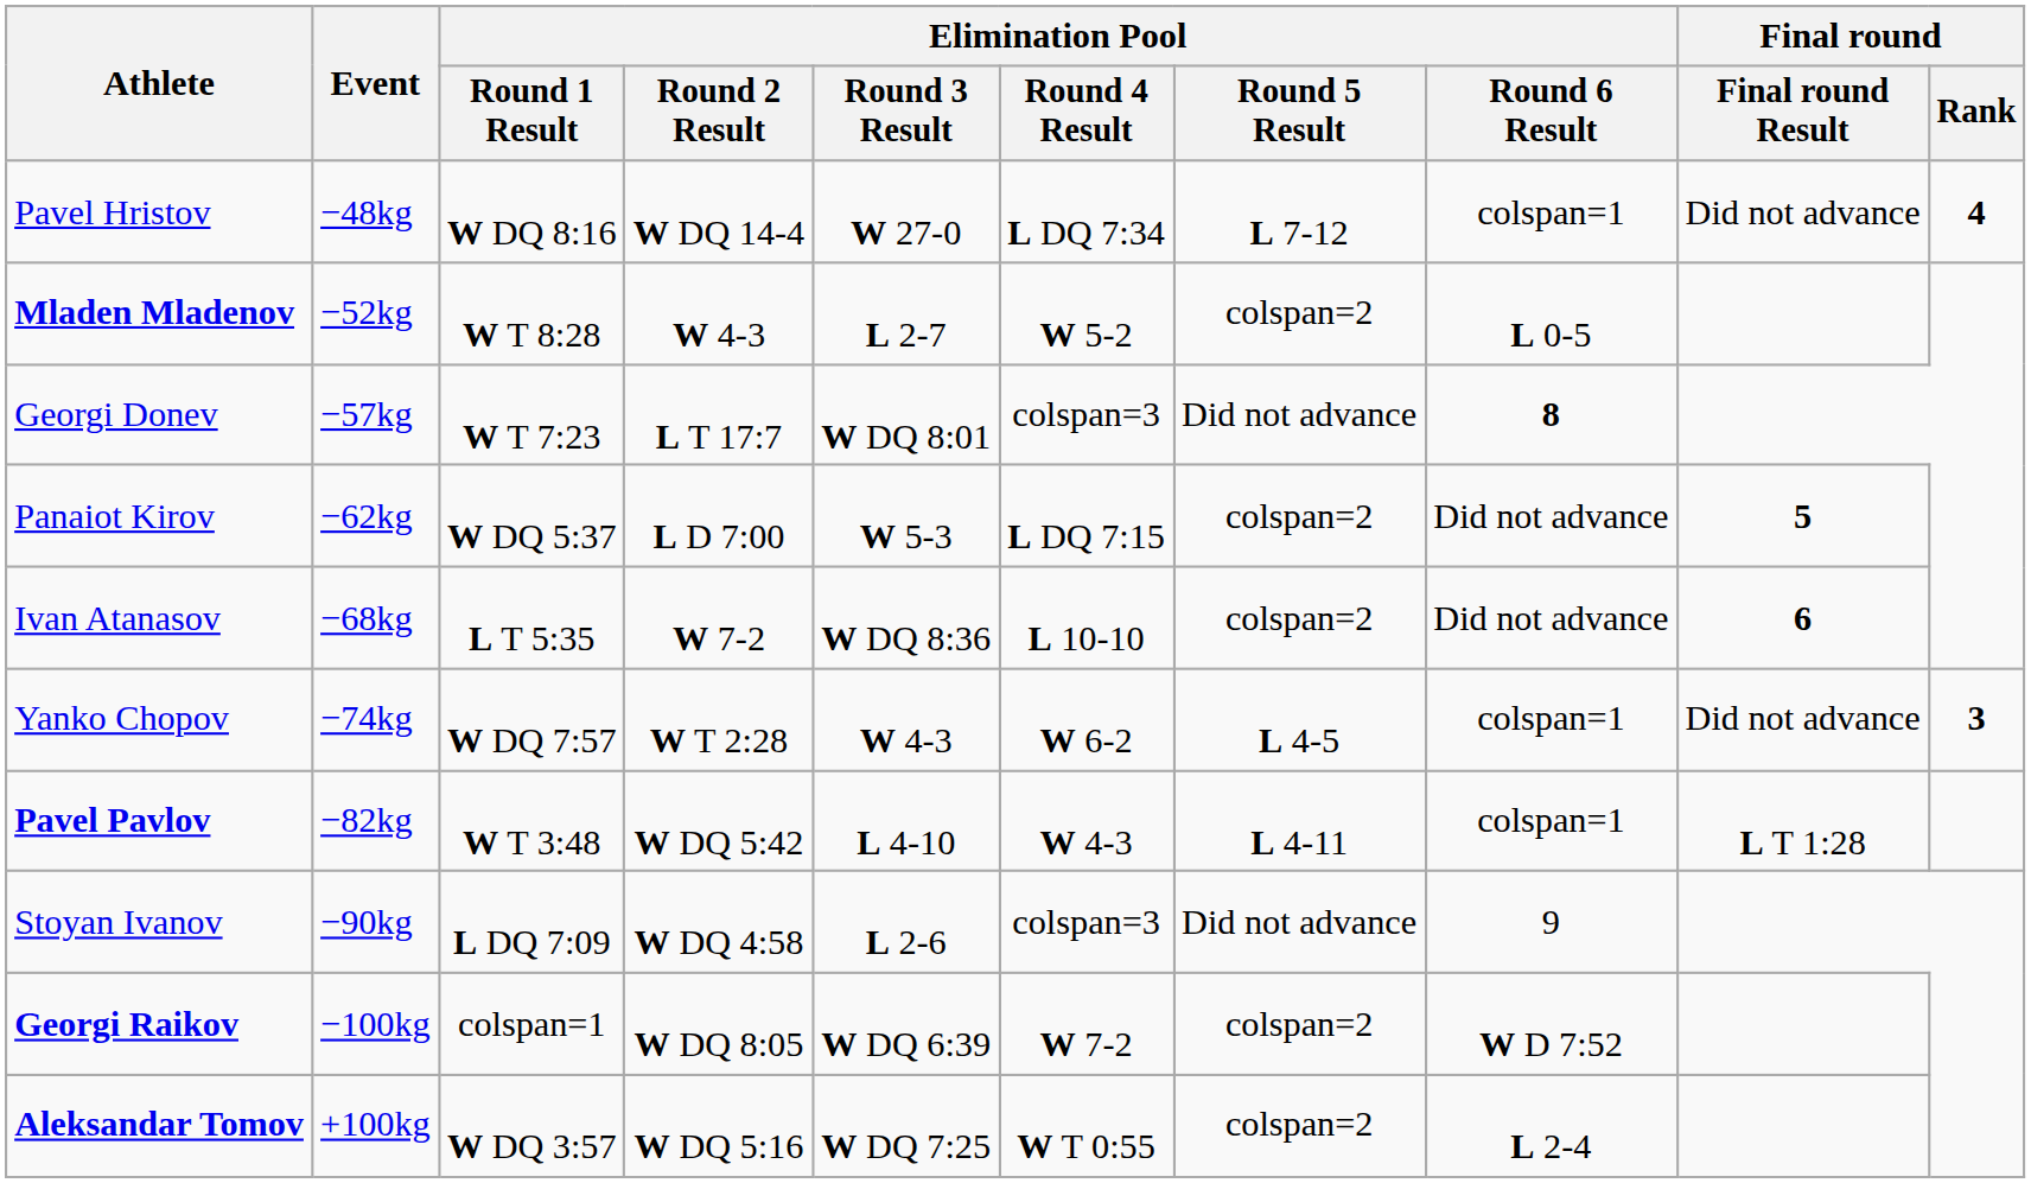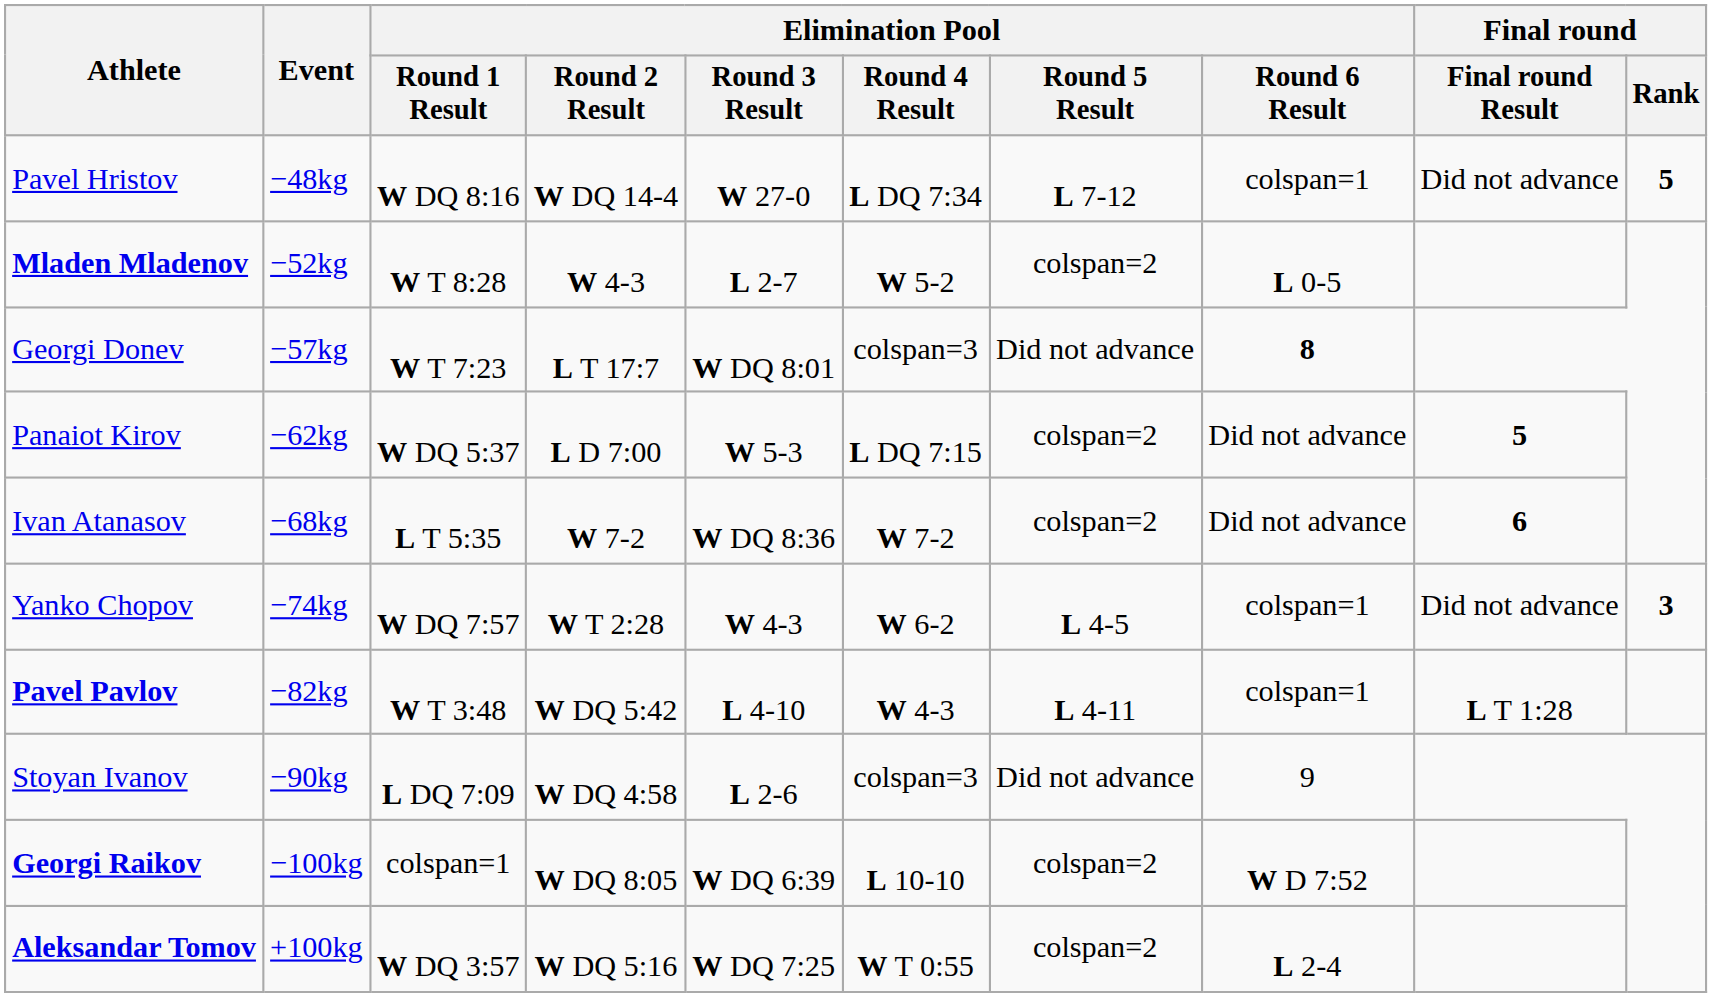Pavel Hristov | Final round / Rank: 4 -> 5
Ivan Atanasov | Elimination Pool / Round 4 Result: L 10-10 -> W 7-2
Georgi Raikov | Elimination Pool / Round 4 Result: W 7-2 -> L 10-10
